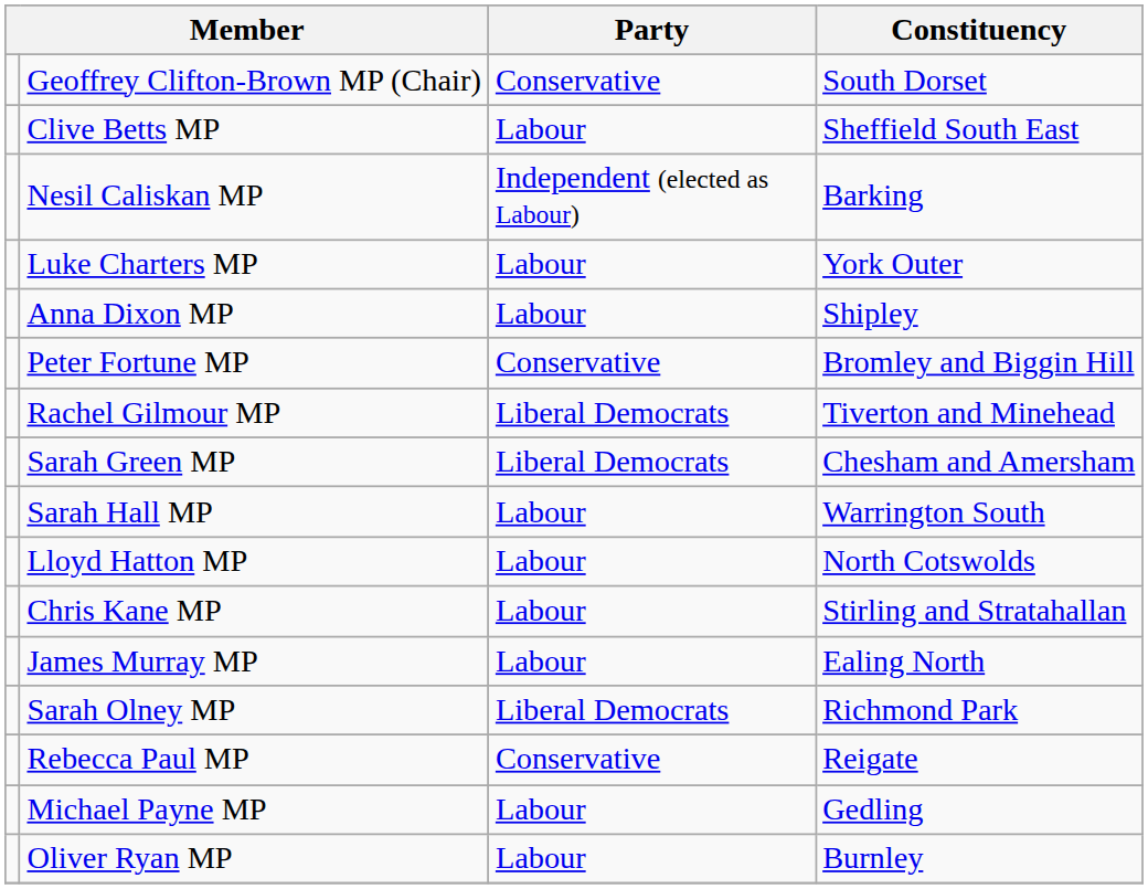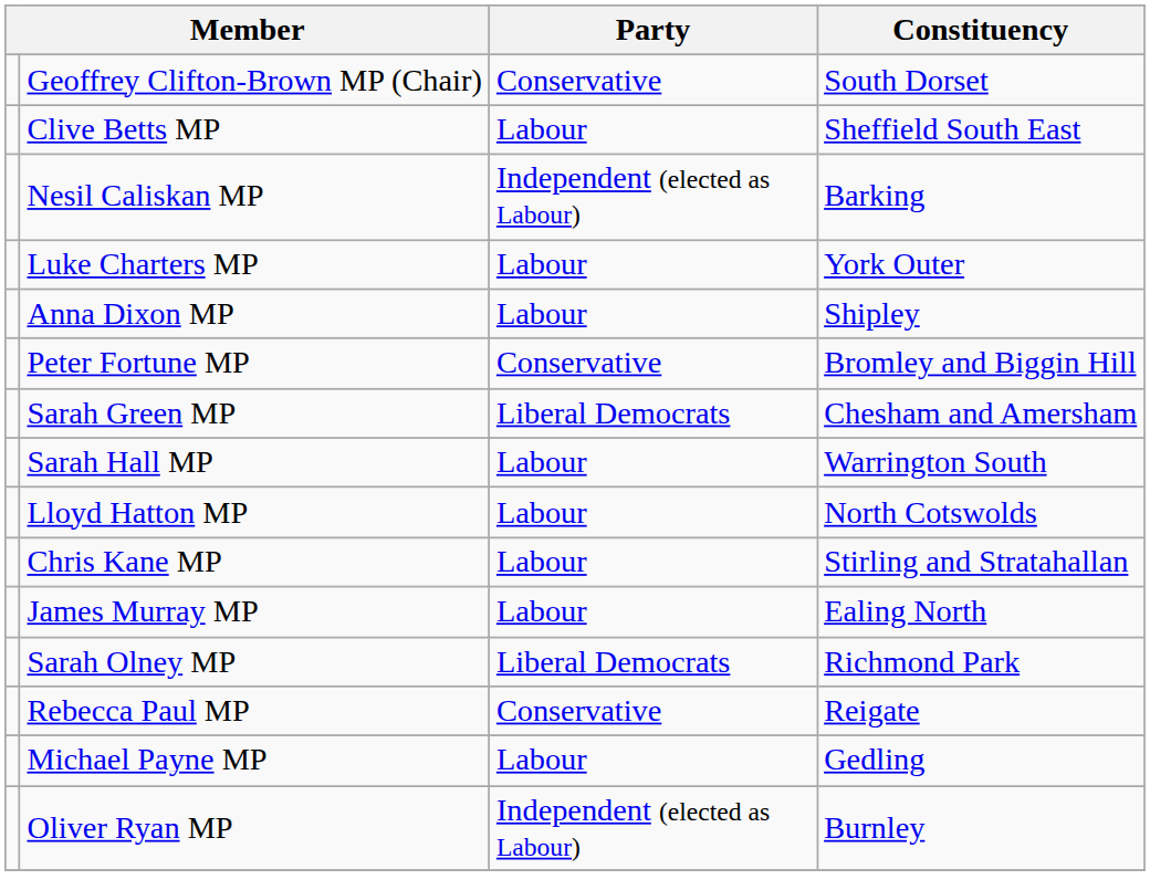- row: Rachel Gilmour MP | Liberal Democrats | Tiverton and Minehead
Oliver Ryan MP | Party: Labour -> Independent (elected as Labour)
